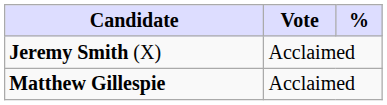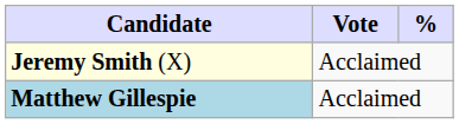Jeremy Smith (X) | Candidate: no background -> lightyellow background
Matthew Gillespie | Candidate: no background -> lightblue background
